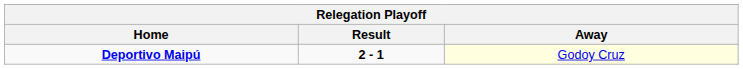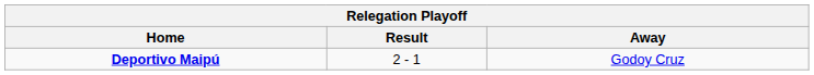Deportivo Maipú | Result: bold -> normal
Deportivo Maipú | Away: lightyellow background -> no background
